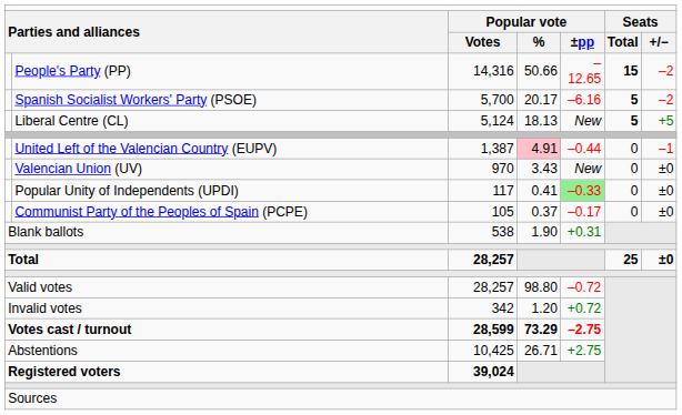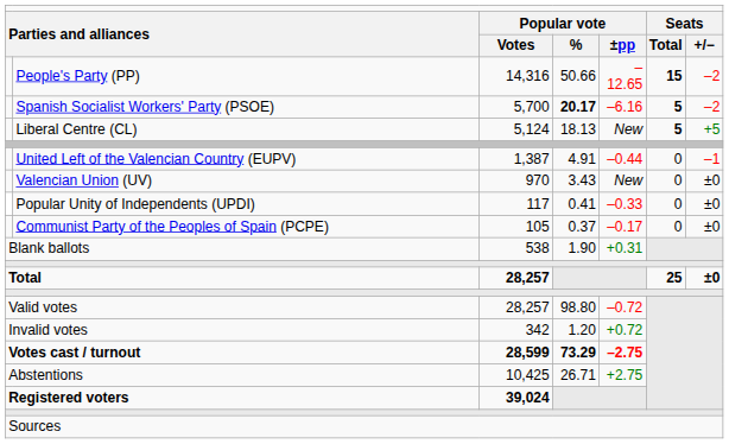Spanish Socialist Workers' Party (PSOE) | column 4: normal -> bold
United Left of the Valencian Country (EUPV) | column 4: pink background -> no background
Popular Unity of Independents (UPDI) | column 5: lightgreen background -> no background
